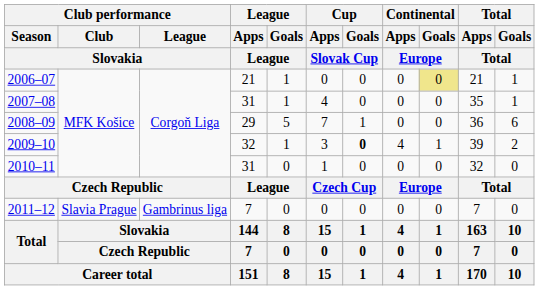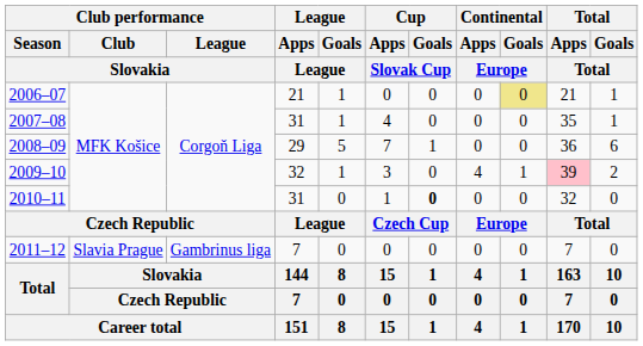2009–10 | Cup / Goals / Slovak Cup: bold -> normal
2009–10 | Total / Apps / Total: no background -> pink background
2010–11 | Cup / Goals / Slovak Cup: normal -> bold
